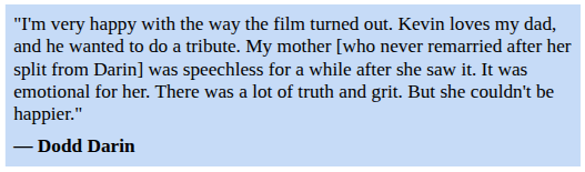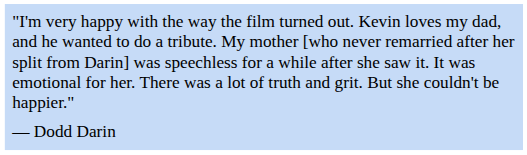row 2 | column 1: bold -> normal
